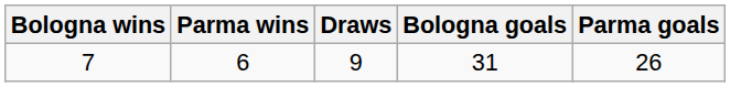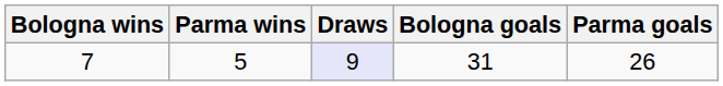row 2 | Parma wins: 6 -> 5
row 2 | Draws: no background -> lavender background
